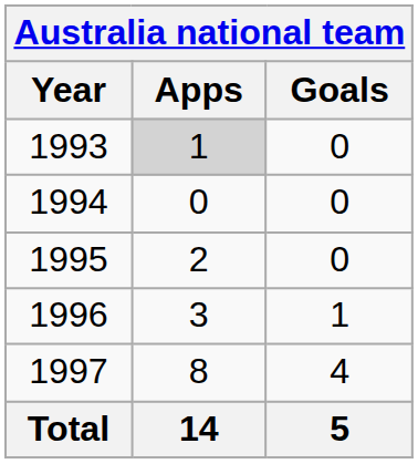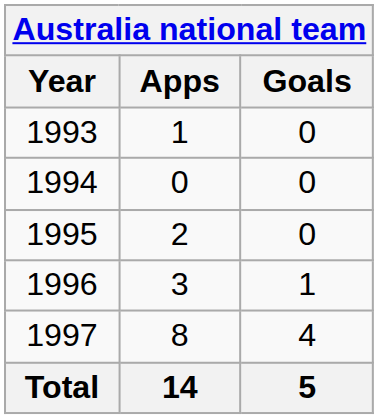1993 | Apps: lightgrey background -> no background
